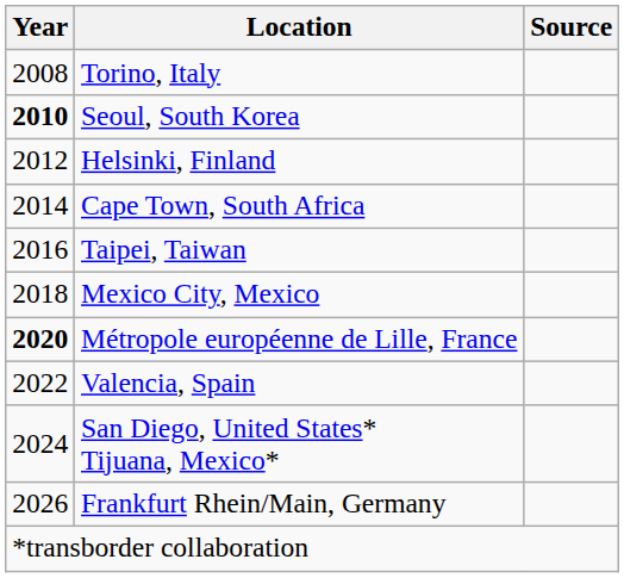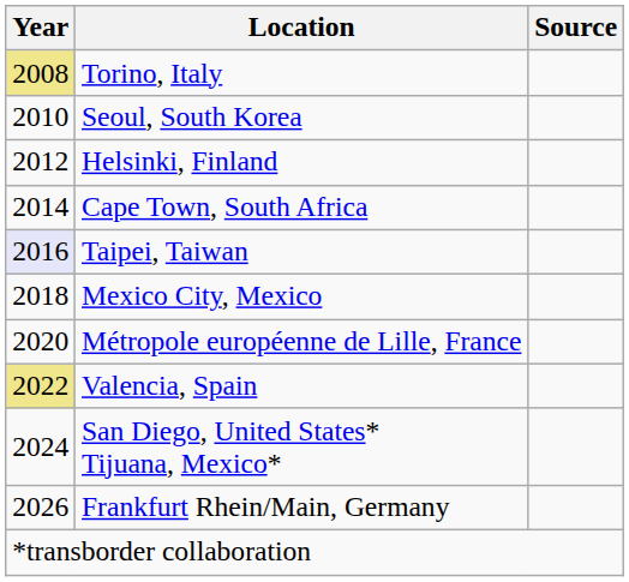Torino, Italy | Year: no background -> khaki background
Seoul, South Korea | Year: bold -> normal
Taipei, Taiwan | Year: no background -> lavender background
Métropole européenne de Lille, France | Year: bold -> normal
Valencia, Spain | Year: no background -> khaki background
